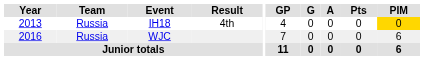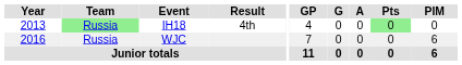IH18 | Team: no background -> lightgreen background
IH18 | Pts: no background -> lightgreen background
IH18 | PIM: gold background -> no background
